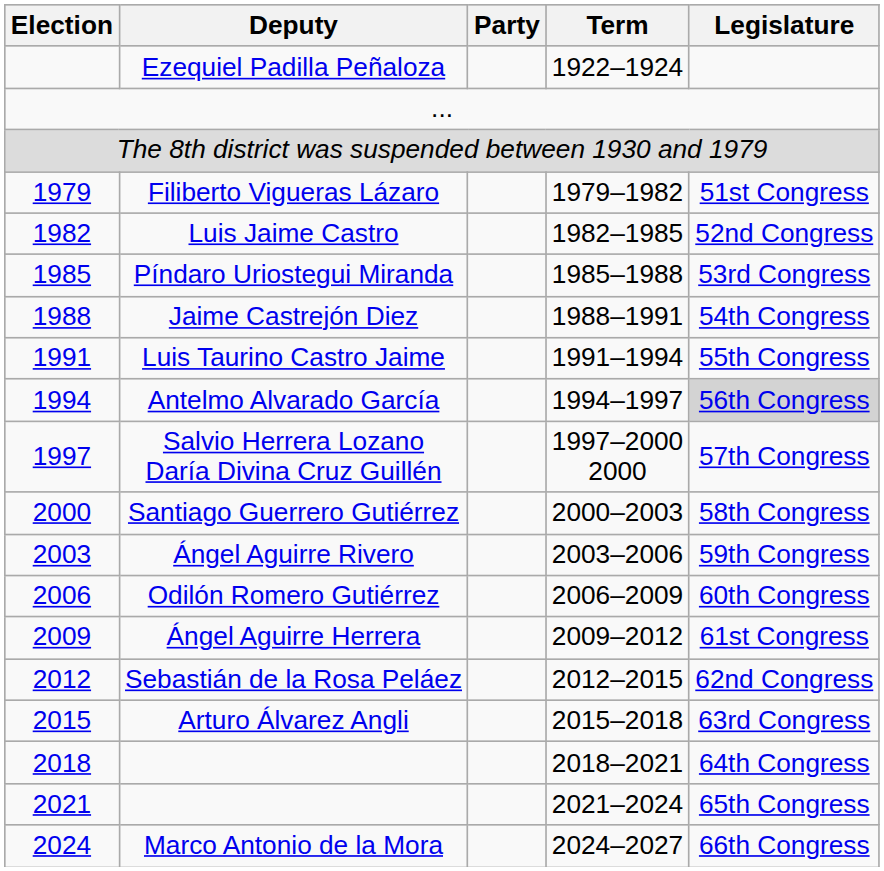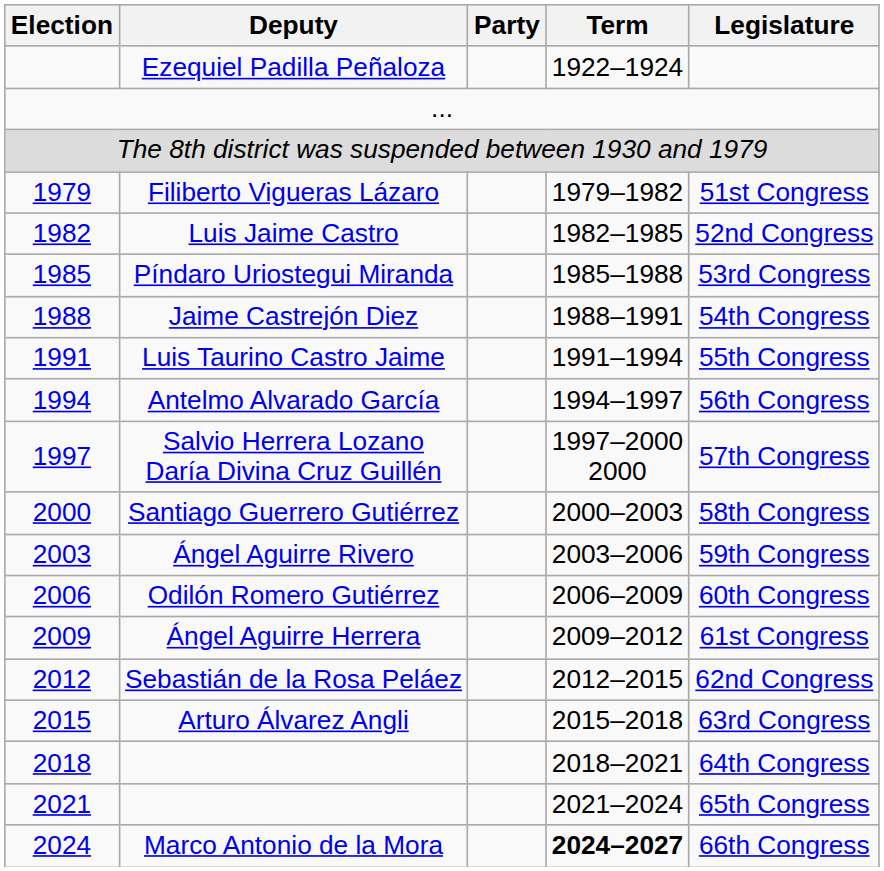Antelmo Alvarado García | Legislature: lightgrey background -> no background
Marco Antonio de la Mora | Term: normal -> bold
